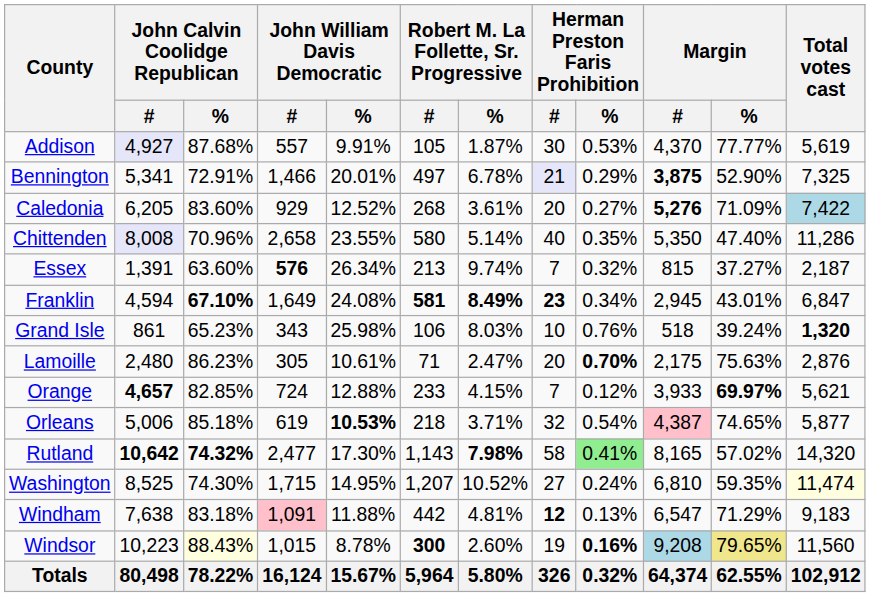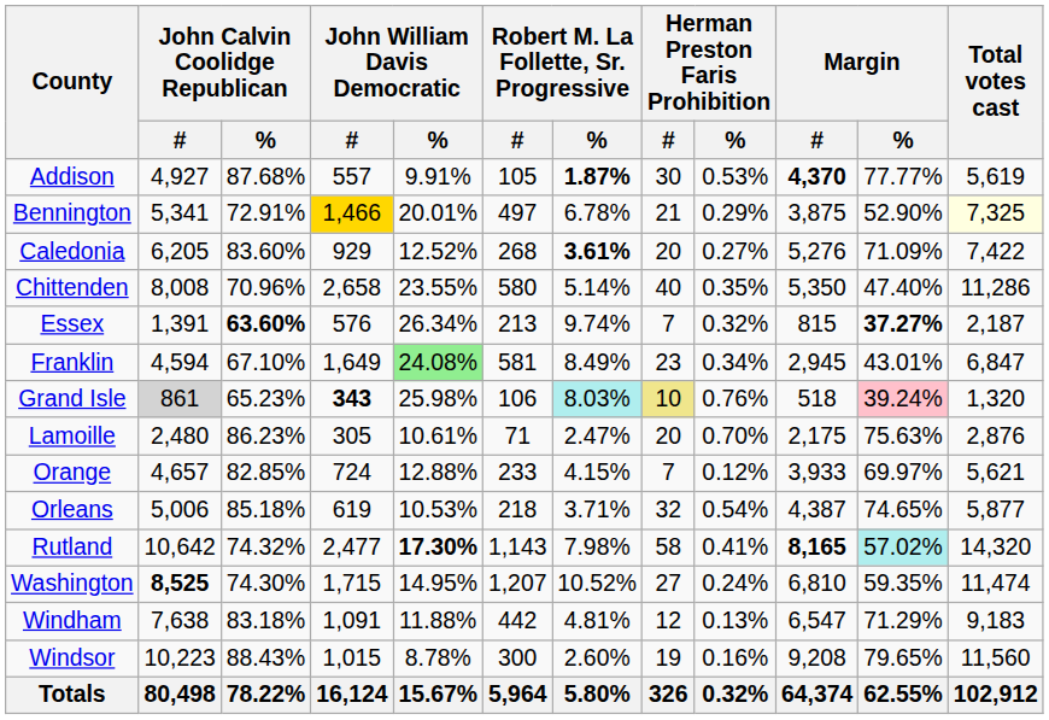Addison | John Calvin Coolidge Republican / #: lavender background -> no background
Addison | Robert M. La Follette, Sr. Progressive / %: normal -> bold
Addison | Margin / #: normal -> bold
Bennington | John William Davis Democratic / #: no background -> gold background
Bennington | Herman Preston Faris Prohibition / #: lavender background -> no background
Bennington | Margin / #: bold -> normal
Bennington | Total votes cast: no background -> lightyellow background
Caledonia | Robert M. La Follette, Sr. Progressive / %: normal -> bold
Caledonia | Margin / #: bold -> normal
Caledonia | Total votes cast: lightblue background -> no background
Chittenden | John Calvin Coolidge Republican / #: lavender background -> no background
Essex | John Calvin Coolidge Republican / %: normal -> bold
Essex | John William Davis Democratic / #: bold -> normal
Essex | Margin / %: normal -> bold
Franklin | John Calvin Coolidge Republican / %: bold -> normal
Franklin | John William Davis Democratic / %: no background -> lightgreen background
Franklin | Robert M. La Follette, Sr. Progressive / #: bold -> normal
Franklin | Robert M. La Follette, Sr. Progressive / %: bold -> normal
Franklin | Herman Preston Faris Prohibition / #: bold -> normal
Grand Isle | John Calvin Coolidge Republican / #: no background -> lightgrey background
Grand Isle | John William Davis Democratic / #: normal -> bold
Grand Isle | Robert M. La Follette, Sr. Progressive / %: no background -> paleturquoise background
Grand Isle | Herman Preston Faris Prohibition / #: no background -> khaki background
Grand Isle | Margin / %: no background -> pink background
Grand Isle | Total votes cast: bold -> normal
Lamoille | Herman Preston Faris Prohibition / %: bold -> normal
Orange | John Calvin Coolidge Republican / #: bold -> normal
Orange | Margin / %: bold -> normal
Orleans | John William Davis Democratic / %: bold -> normal
Orleans | Margin / #: pink background -> no background
Rutland | John Calvin Coolidge Republican / #: bold -> normal
Rutland | John Calvin Coolidge Republican / %: bold -> normal
Rutland | John William Davis Democratic / %: normal -> bold
Rutland | Robert M. La Follette, Sr. Progressive / %: bold -> normal
Rutland | Herman Preston Faris Prohibition / %: lightgreen background -> no background
Rutland | Margin / #: normal -> bold
Rutland | Margin / %: no background -> paleturquoise background
Washington | John Calvin Coolidge Republican / #: normal -> bold
Washington | Total votes cast: lightyellow background -> no background
Windham | John William Davis Democratic / #: pink background -> no background
Windham | Herman Preston Faris Prohibition / #: bold -> normal
Windsor | John Calvin Coolidge Republican / %: lightyellow background -> no background
Windsor | Robert M. La Follette, Sr. Progressive / #: bold -> normal
Windsor | Herman Preston Faris Prohibition / %: bold -> normal
Windsor | Margin / #: lightblue background -> no background
Windsor | Margin / %: khaki background -> no background
